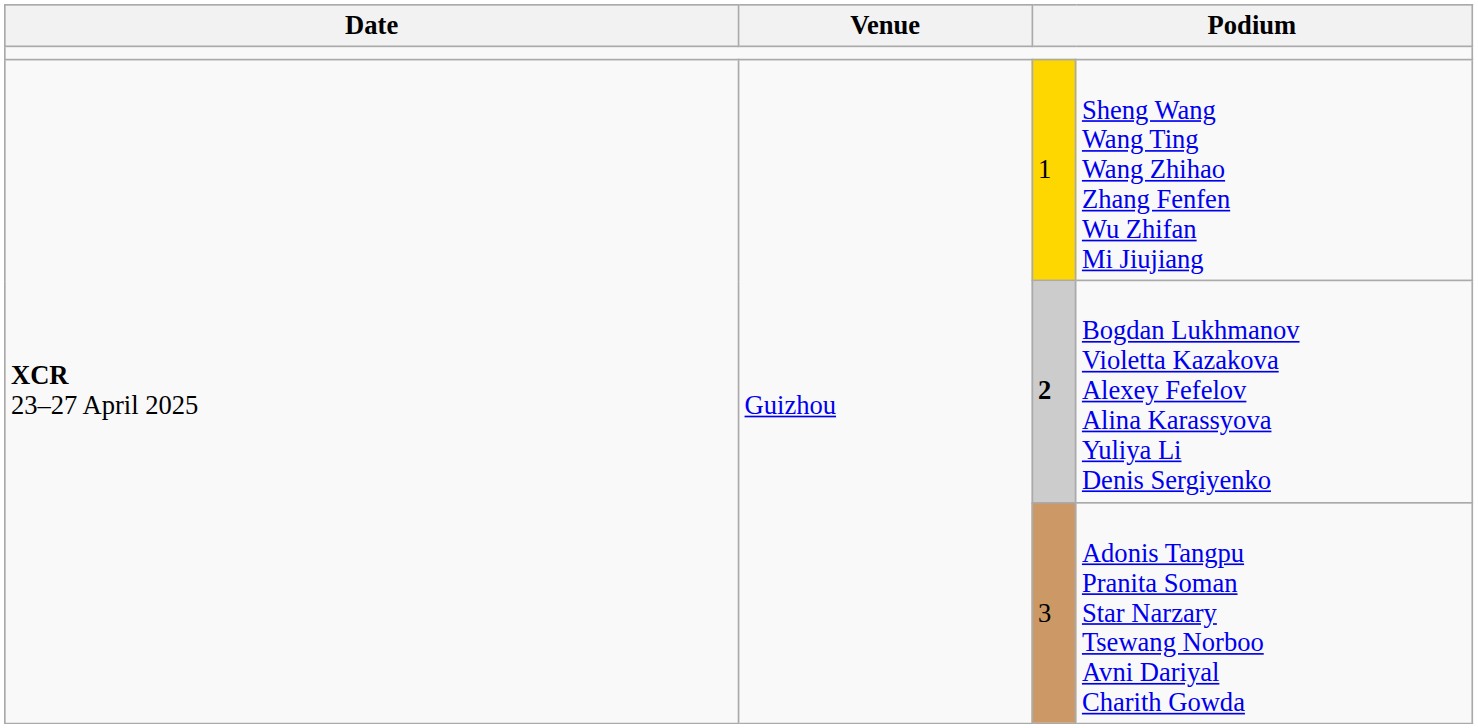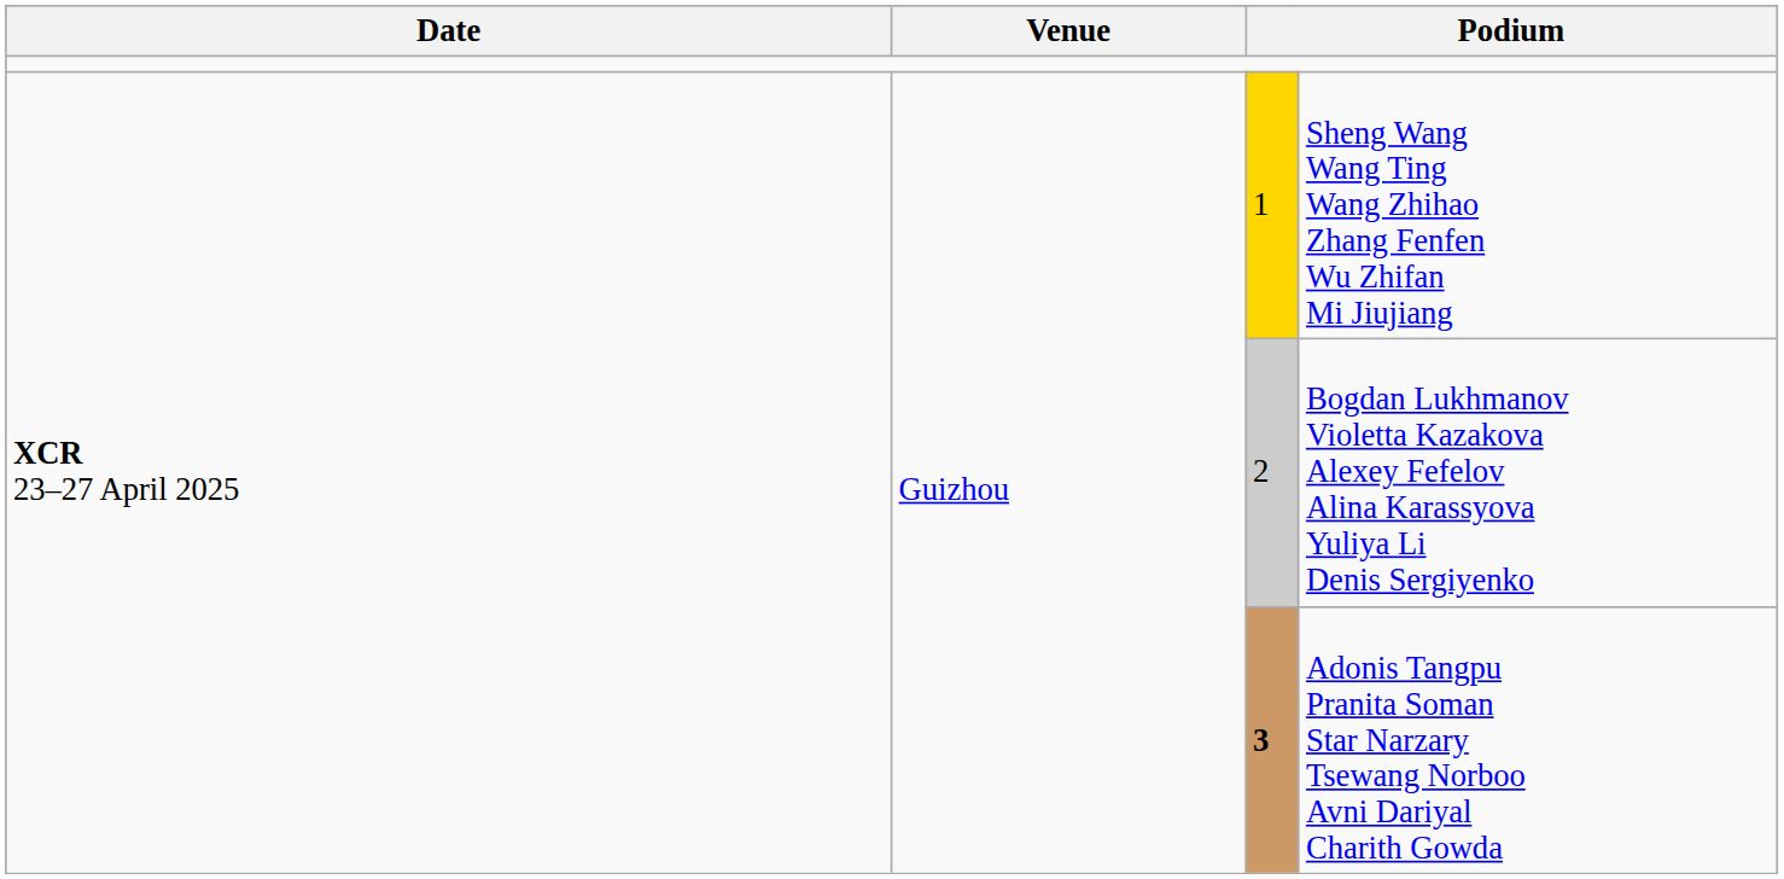row 4 | column 3: bold -> normal
row 5 | column 3: normal -> bold
